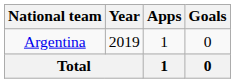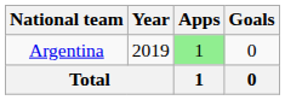Argentina | Apps: no background -> lightgreen background
